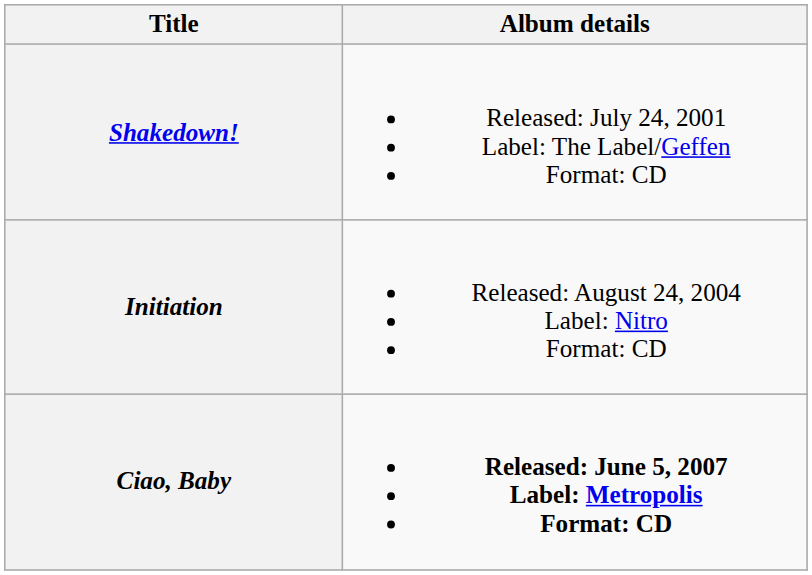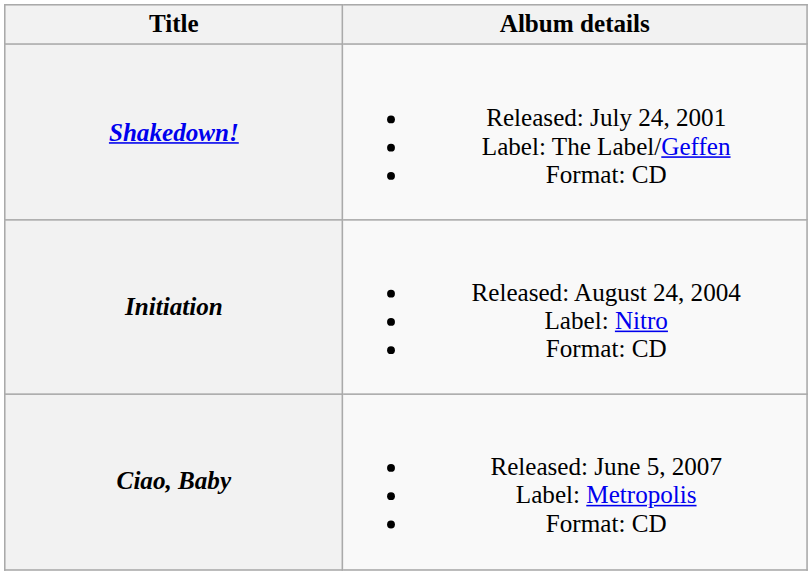Ciao, Baby | Album details: bold -> normal
